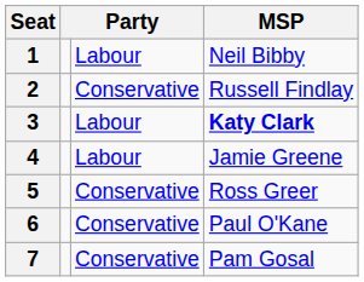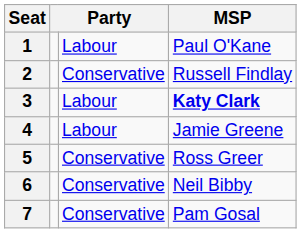1 | MSP: Neil Bibby -> Paul O'Kane
6 | MSP: Paul O'Kane -> Neil Bibby
